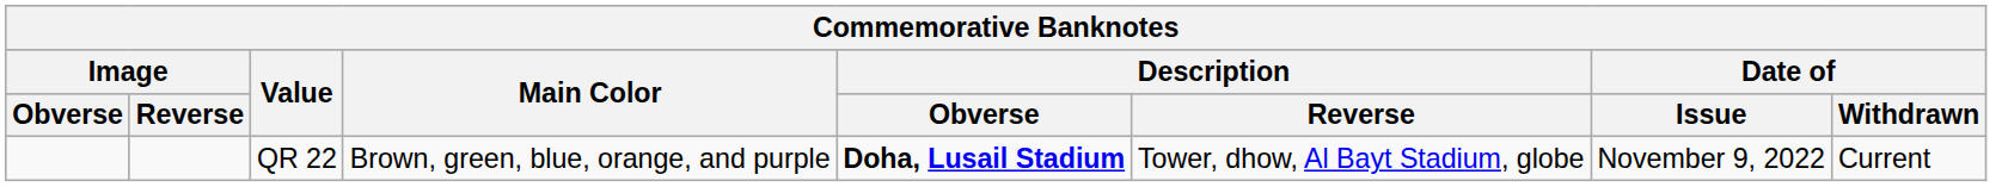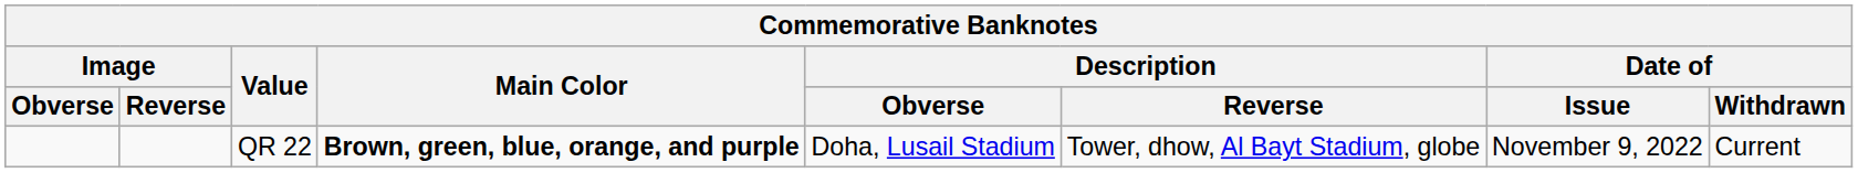QR 22 | Main Color: normal -> bold
QR 22 | Description / Obverse: bold -> normal
